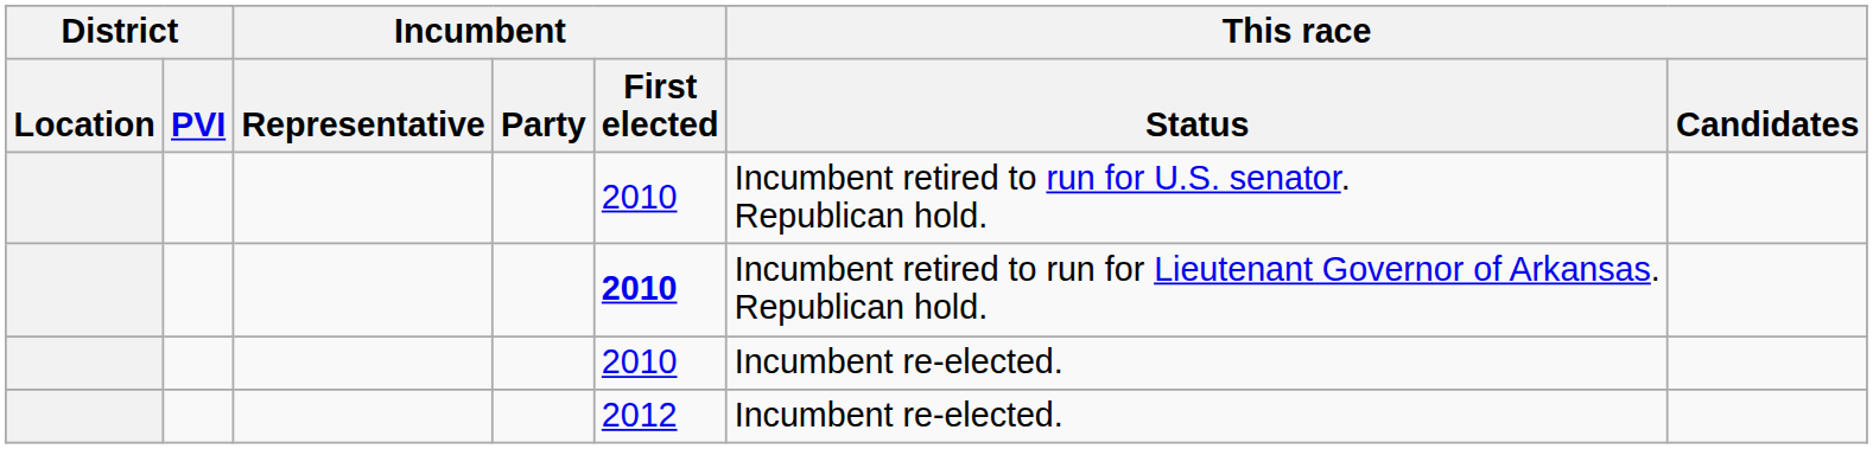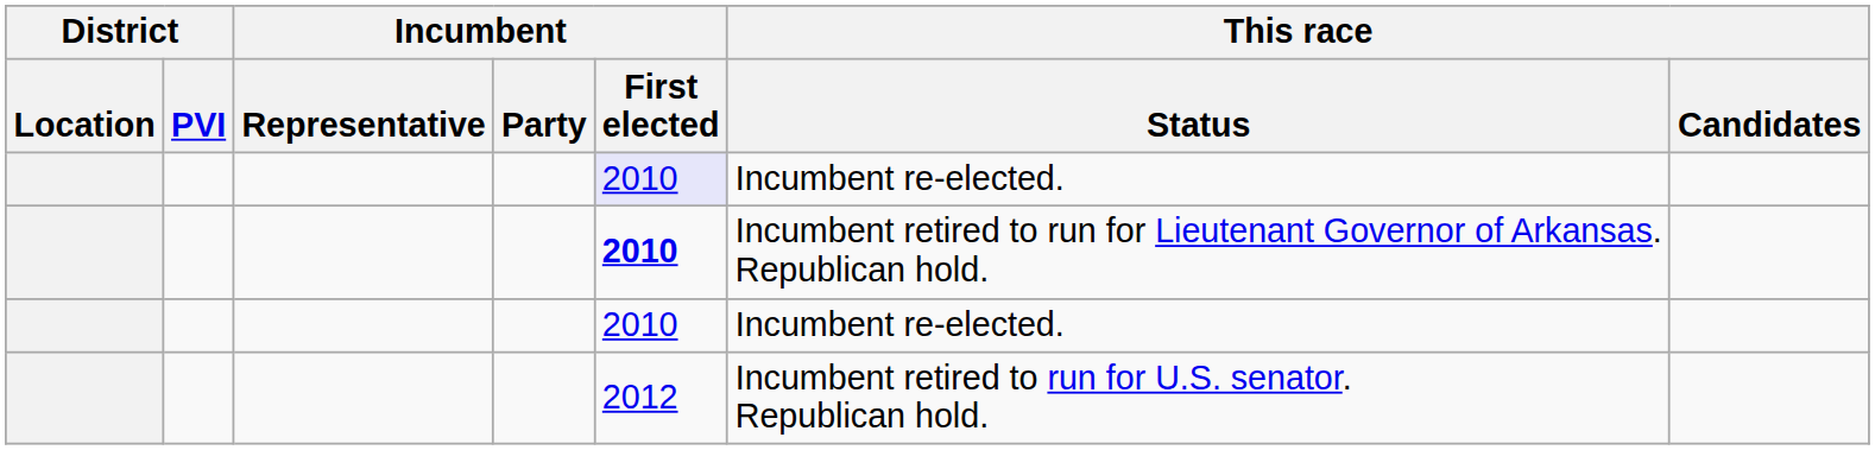row 3 | Incumbent / First elected: no background -> lavender background
row 3 | This race / Status: Incumbent retired to run for U.S. senator. Republican hold. -> Incumbent re-elected.
row 6 | This race / Status: Incumbent re-elected. -> Incumbent retired to run for U.S. senator. Republican hold.
